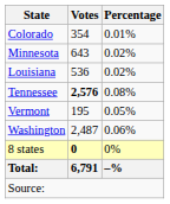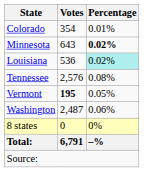Minnesota | Percentage: normal -> bold
Louisiana | Percentage: no background -> paleturquoise background
Tennessee | Votes: bold -> normal
Vermont | Votes: normal -> bold
8 states | Votes: bold -> normal
